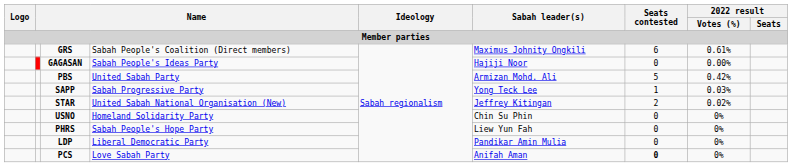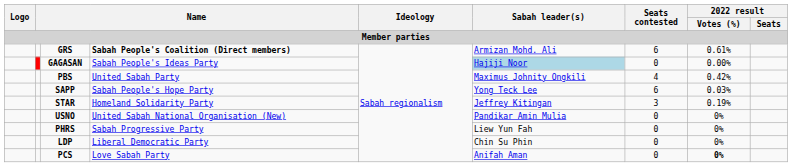GRS | column 4: normal -> bold
GRS | Sabah leader(s): Maximus Johnity Ongkili -> Armizan Mohd. Ali
GAGASAN | Sabah leader(s): no background -> lightblue background
PBS | Sabah leader(s): Armizan Mohd. Ali -> Maximus Johnity Ongkili
PBS | Seats contested: 5 -> 4
SAPP | column 4: Sabah Progressive Party -> Sabah People's Hope Party
SAPP | Seats contested: 1 -> 6
STAR | column 4: United Sabah National Organisation (New) -> Homeland Solidarity Party
STAR | Seats contested: 2 -> 3
STAR | 2022 result / Votes (%): 0.02% -> 0.19%
USNO | column 4: Homeland Solidarity Party -> United Sabah National Organisation (New)
USNO | Sabah leader(s): Chin Su Phin -> Pandikar Amin Mulia
PHRS | column 4: Sabah People's Hope Party -> Sabah Progressive Party
LDP | Sabah leader(s): Pandikar Amin Mulia -> Chin Su Phin
PCS | Seats contested: bold -> normal
PCS | 2022 result / Votes (%): normal -> bold
